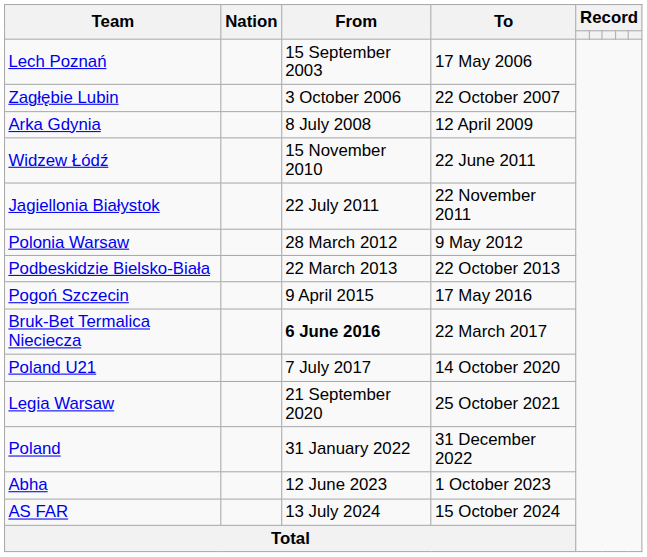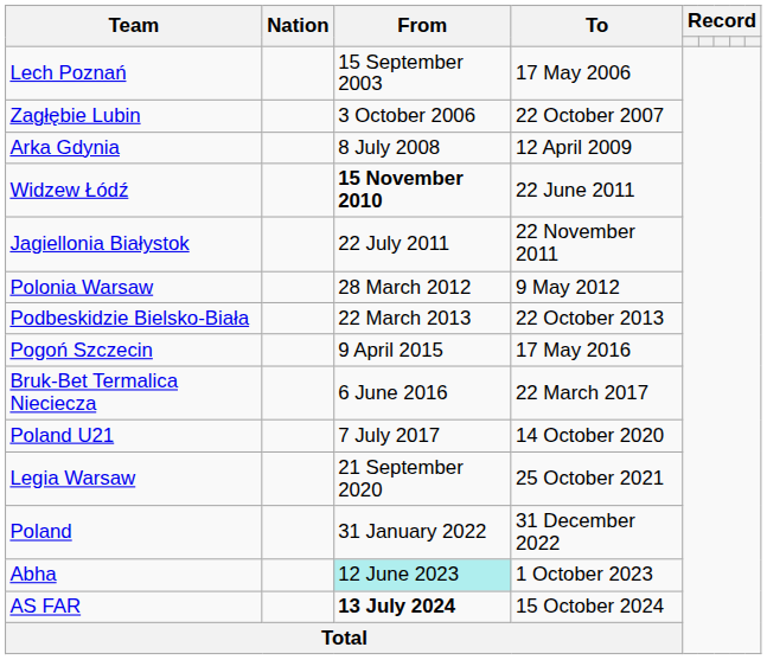Widzew Łódź | From: normal -> bold
Bruk-Bet Termalica Nieciecza | From: bold -> normal
Abha | From: no background -> paleturquoise background
AS FAR | From: normal -> bold
